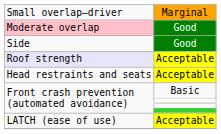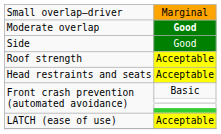Moderate overlap | column 1: pink background -> no background
Moderate overlap | column 2: normal -> bold
Roof strength | column 1: lavender background -> no background
